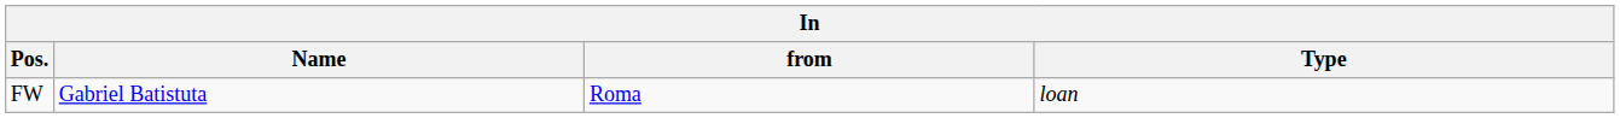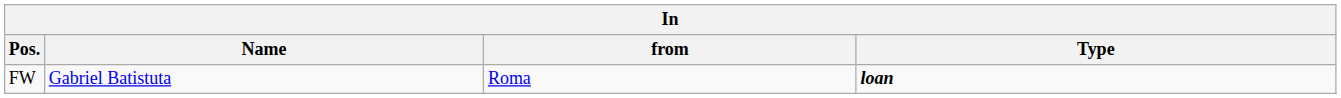FW | Type: normal -> bold
